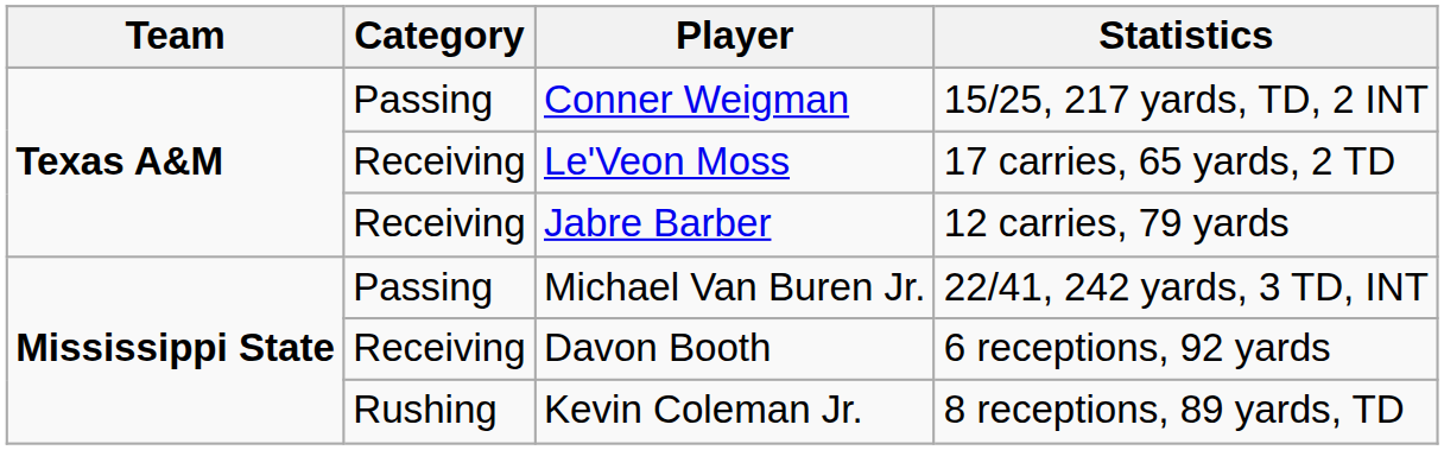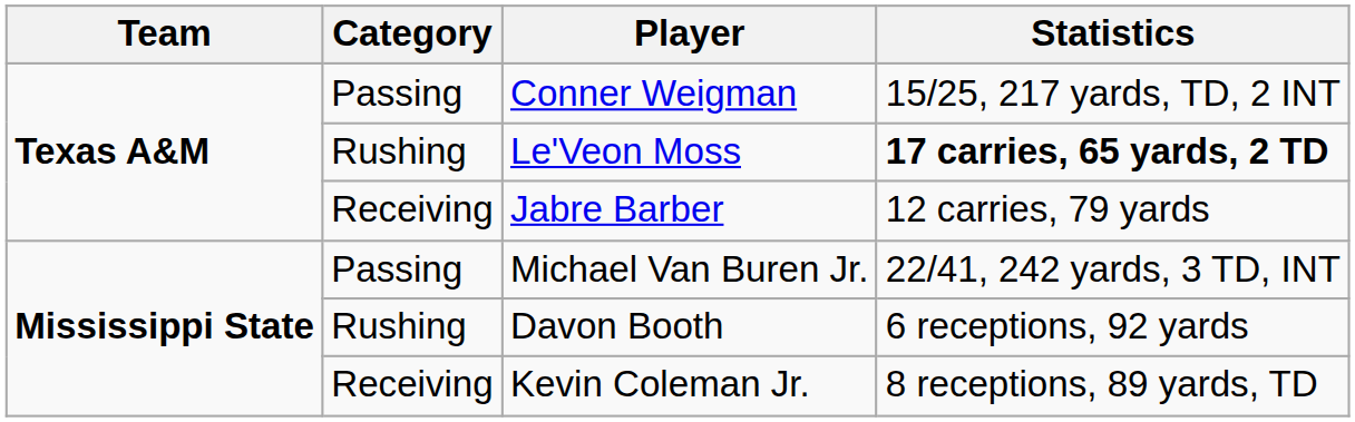Le'Veon Moss | Category: Receiving -> Rushing
Le'Veon Moss | Statistics: normal -> bold
Davon Booth | Category: Receiving -> Rushing
Kevin Coleman Jr. | Category: Rushing -> Receiving
